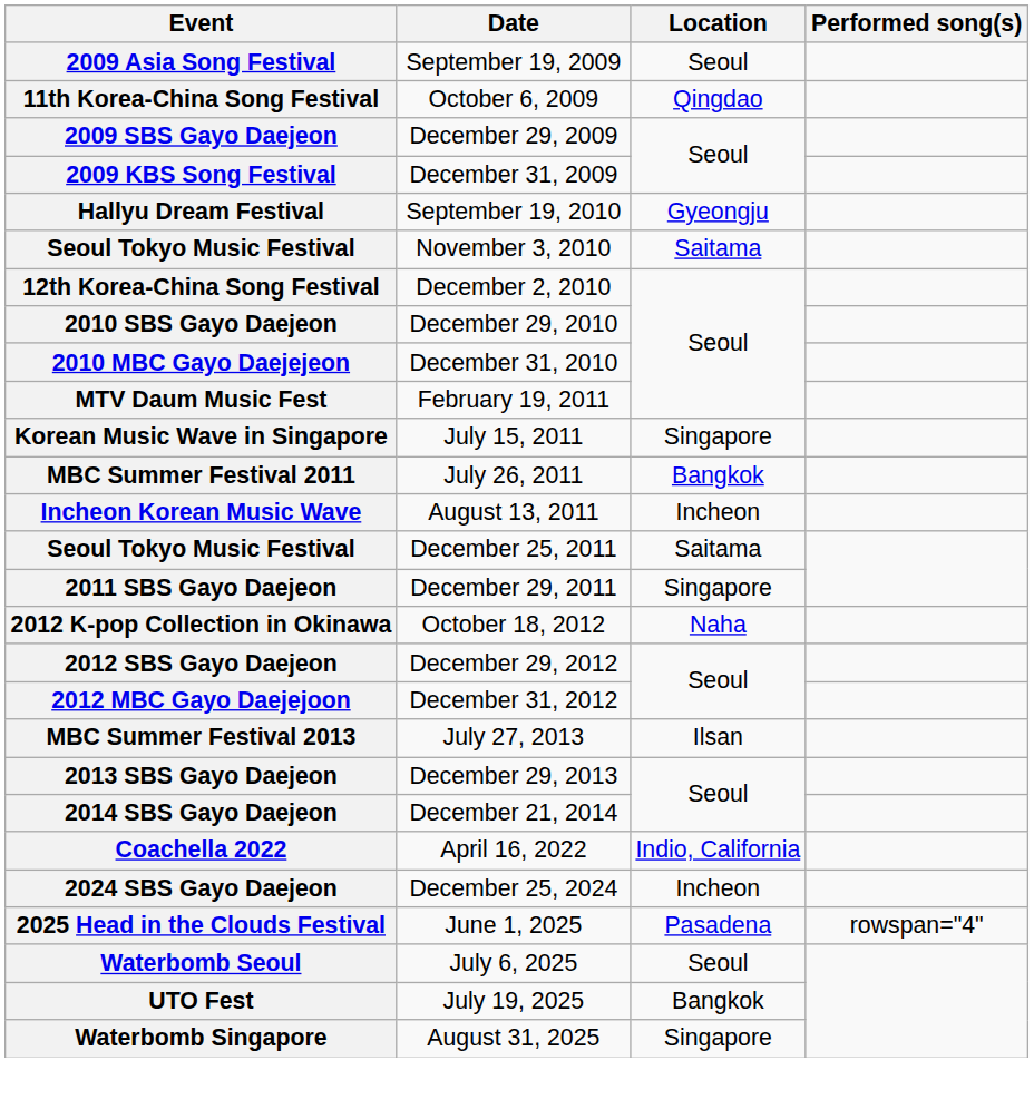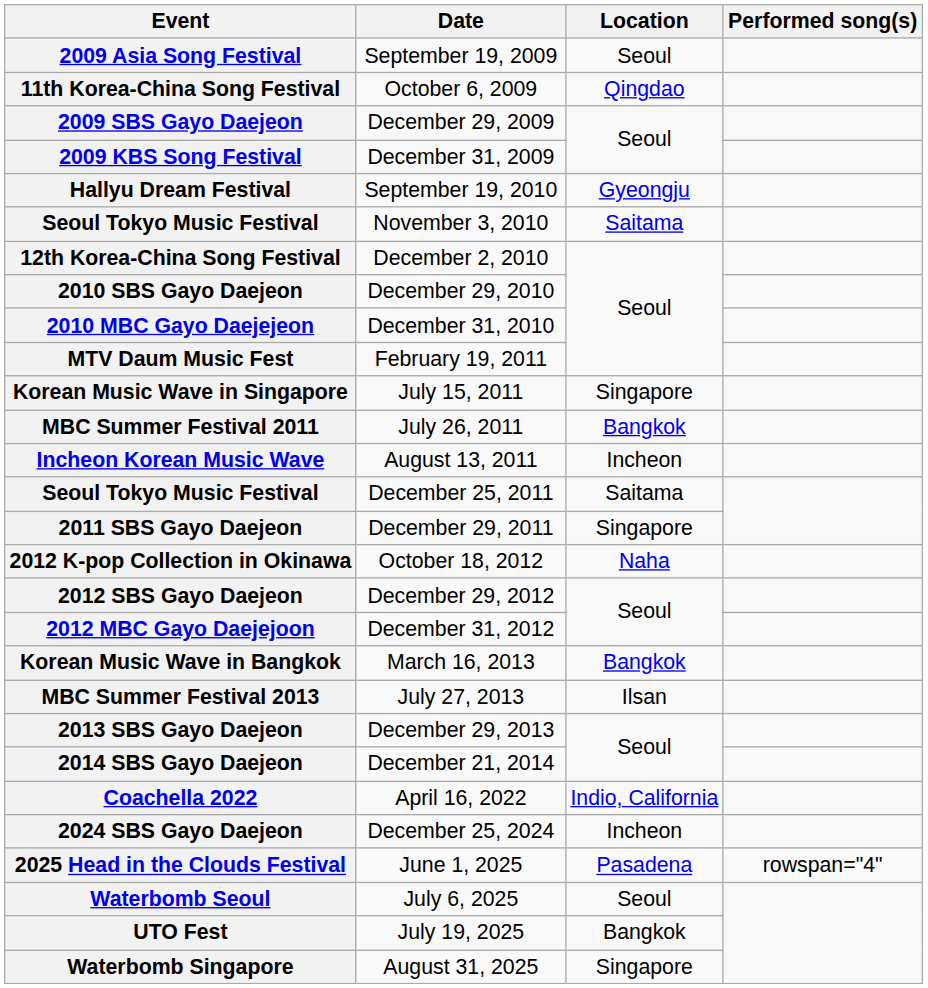+ row: Korean Music Wave in Bangkok | March 16, 2013 | Bangkok
